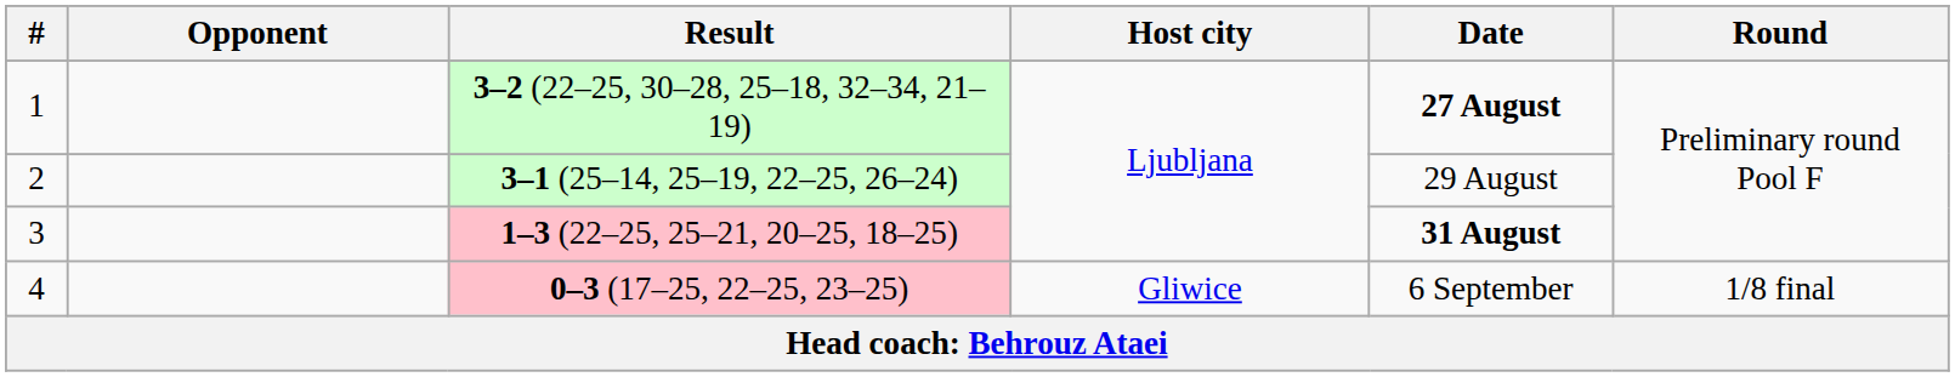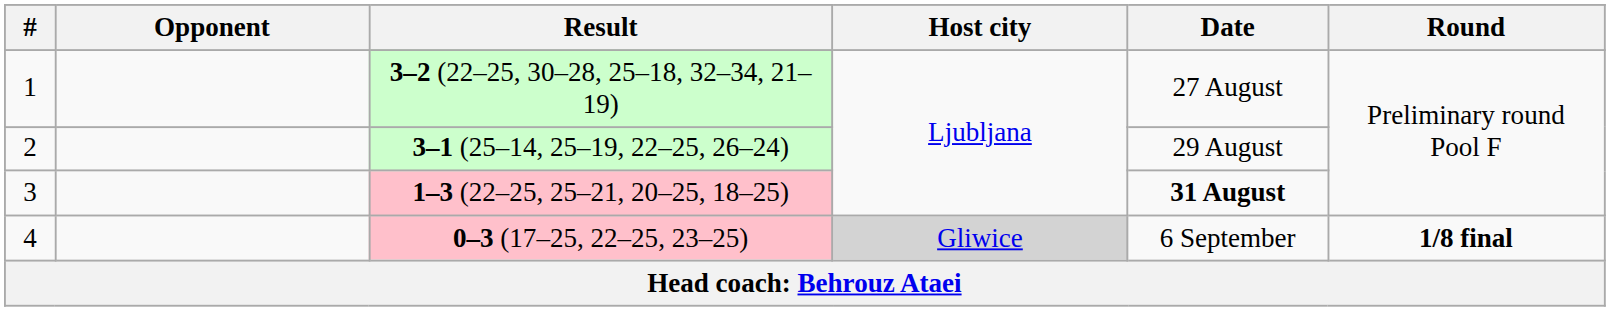1 | Date: bold -> normal
4 | Host city: no background -> lightgrey background
4 | Round: normal -> bold
